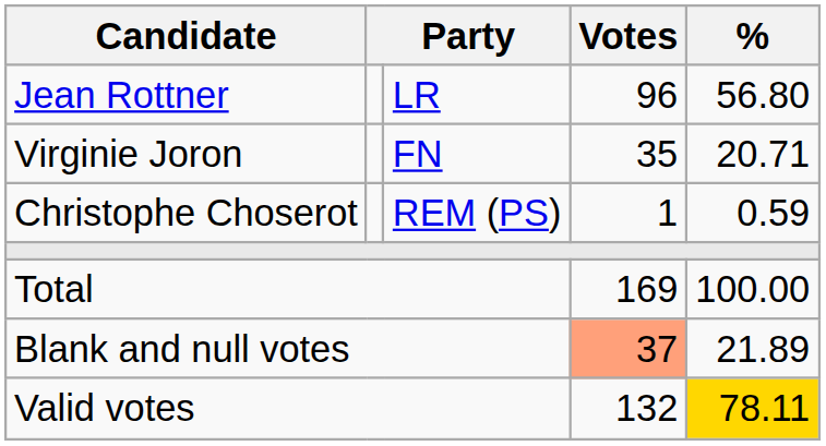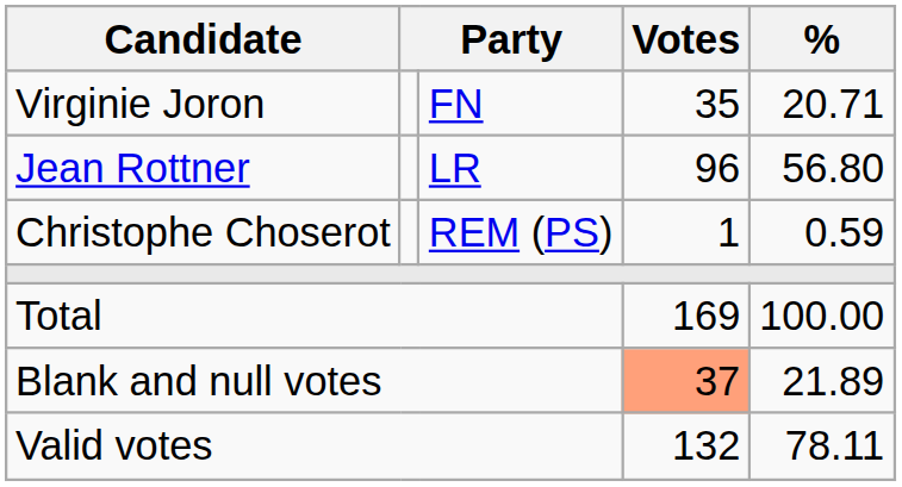rows swapped: Jean Rottner <-> Virginie Joron
Valid votes | %: gold background -> no background
